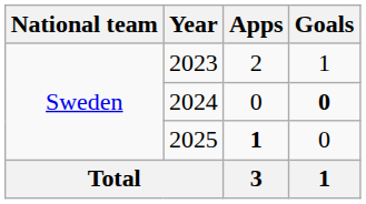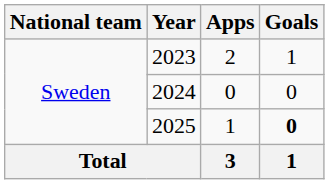2024 | Goals: bold -> normal
2025 | Apps: bold -> normal
2025 | Goals: normal -> bold
